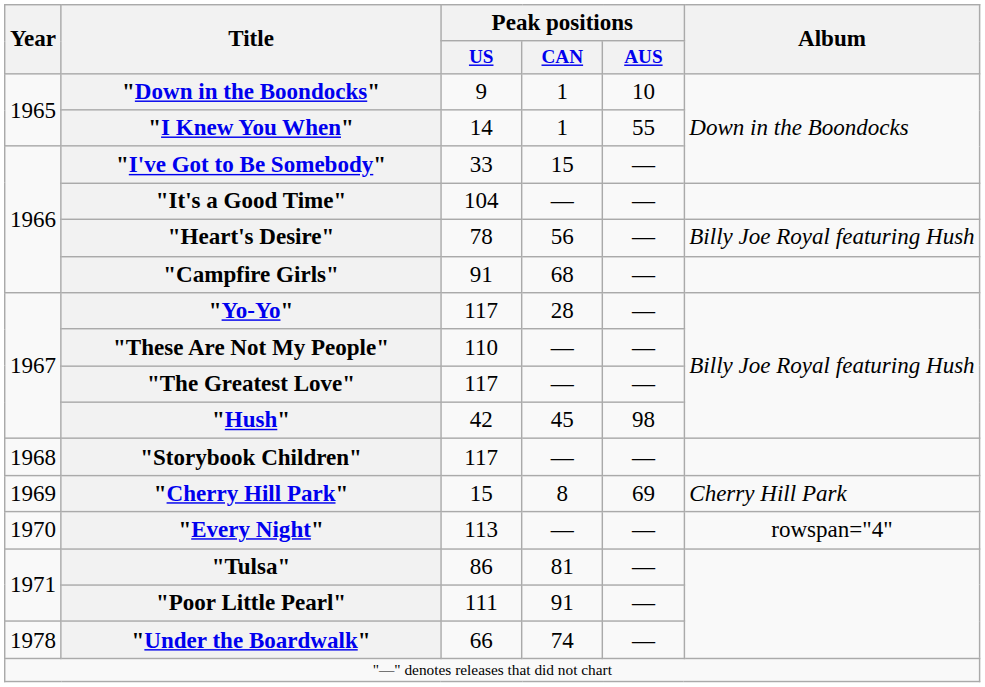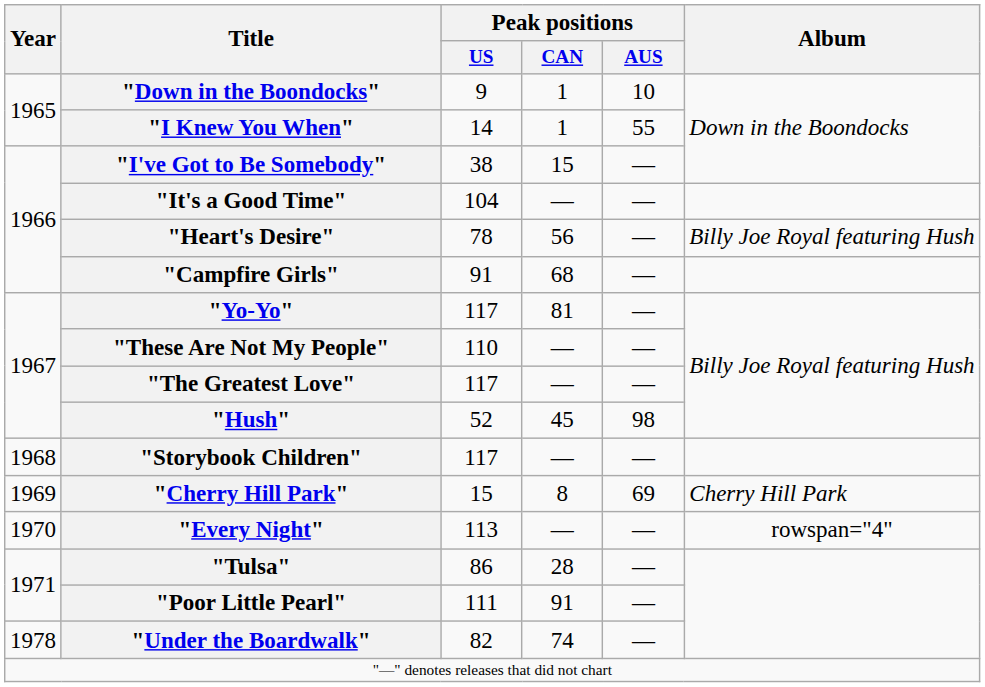"I've Got to Be Somebody" | Peak positions / US: 33 -> 38
"Yo-Yo" | Peak positions / CAN: 28 -> 81
"Hush" | Peak positions / US: 42 -> 52
"Tulsa" | Peak positions / CAN: 81 -> 28
"Under the Boardwalk" | Peak positions / US: 66 -> 82
